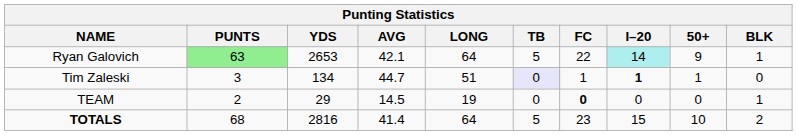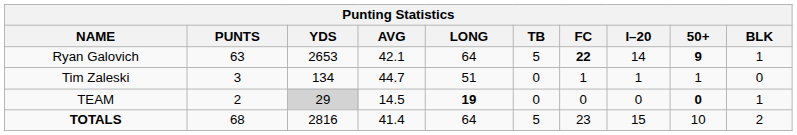Ryan Galovich | PUNTS: lightgreen background -> no background
Ryan Galovich | FC: normal -> bold
Ryan Galovich | I–20: paleturquoise background -> no background
Ryan Galovich | 50+: normal -> bold
Tim Zaleski | TB: lavender background -> no background
Tim Zaleski | I–20: bold -> normal
TEAM | YDS: no background -> lightgrey background
TEAM | LONG: normal -> bold
TEAM | FC: bold -> normal
TEAM | 50+: normal -> bold
